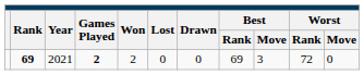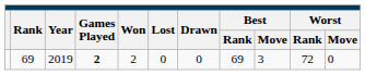row 4 | Rank: bold -> normal
row 4 | Year: 2021 -> 2019
